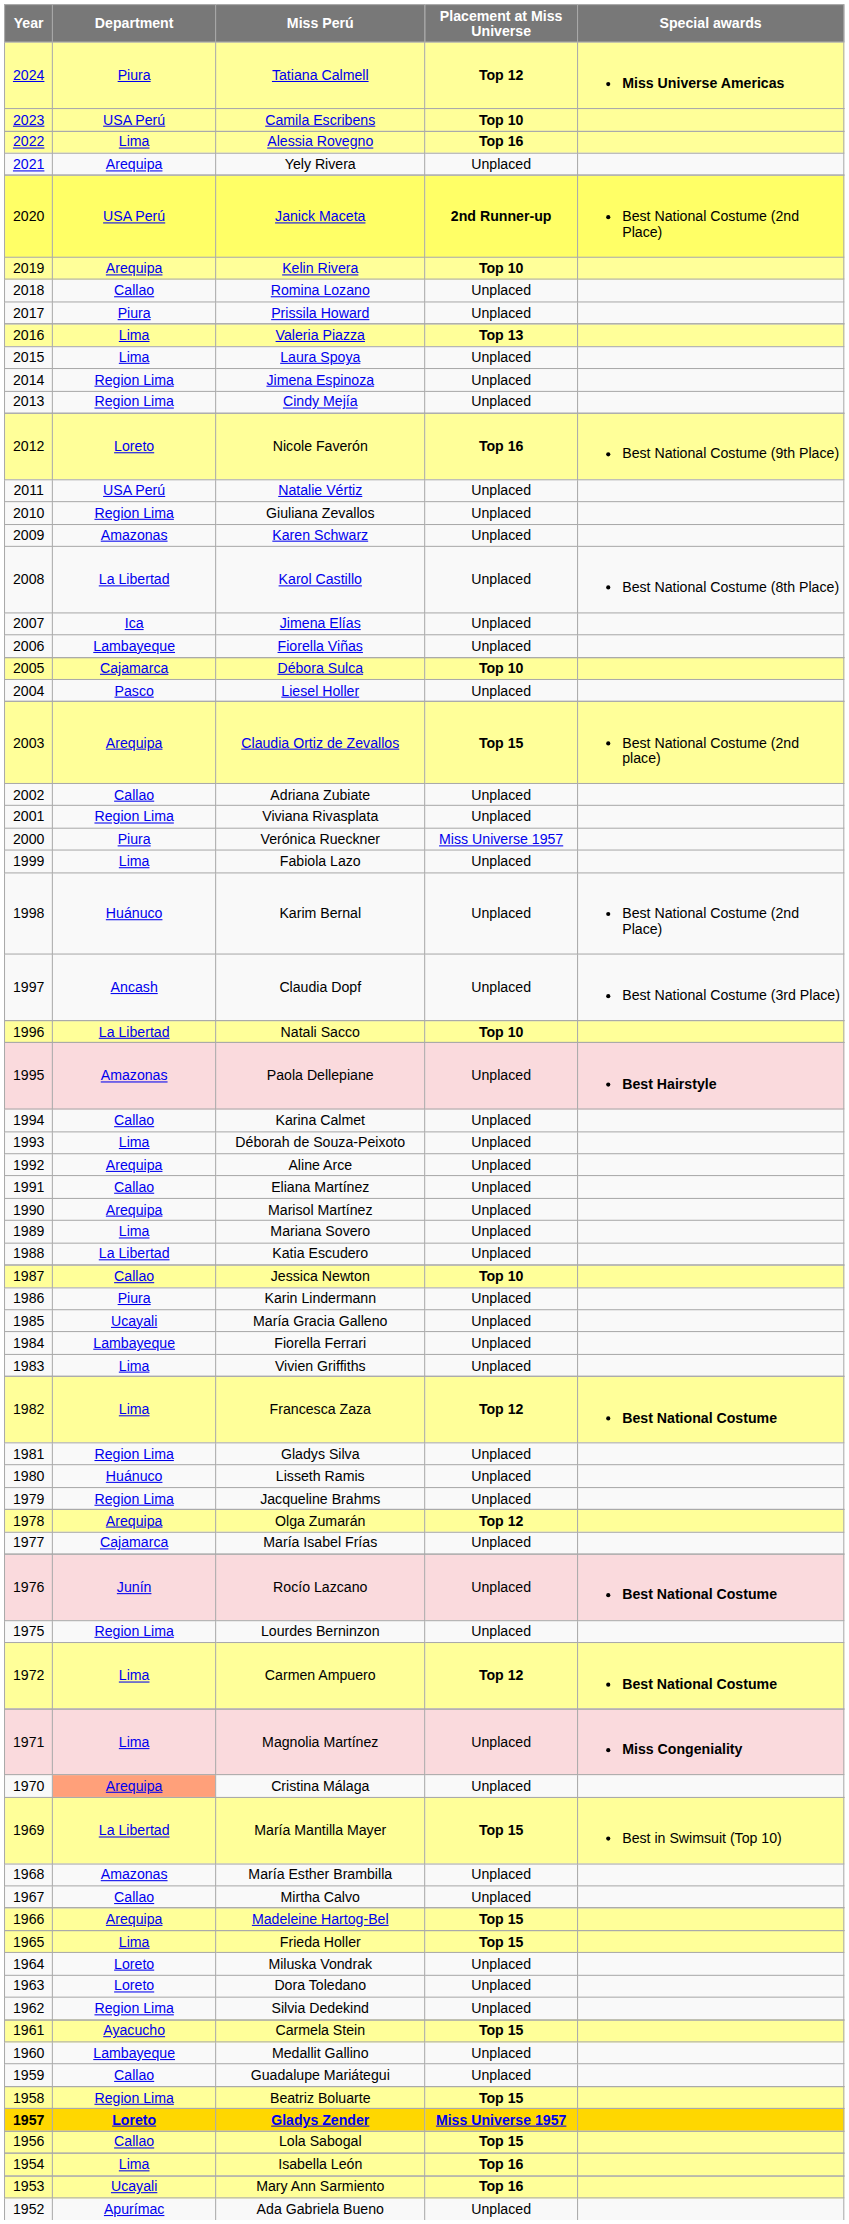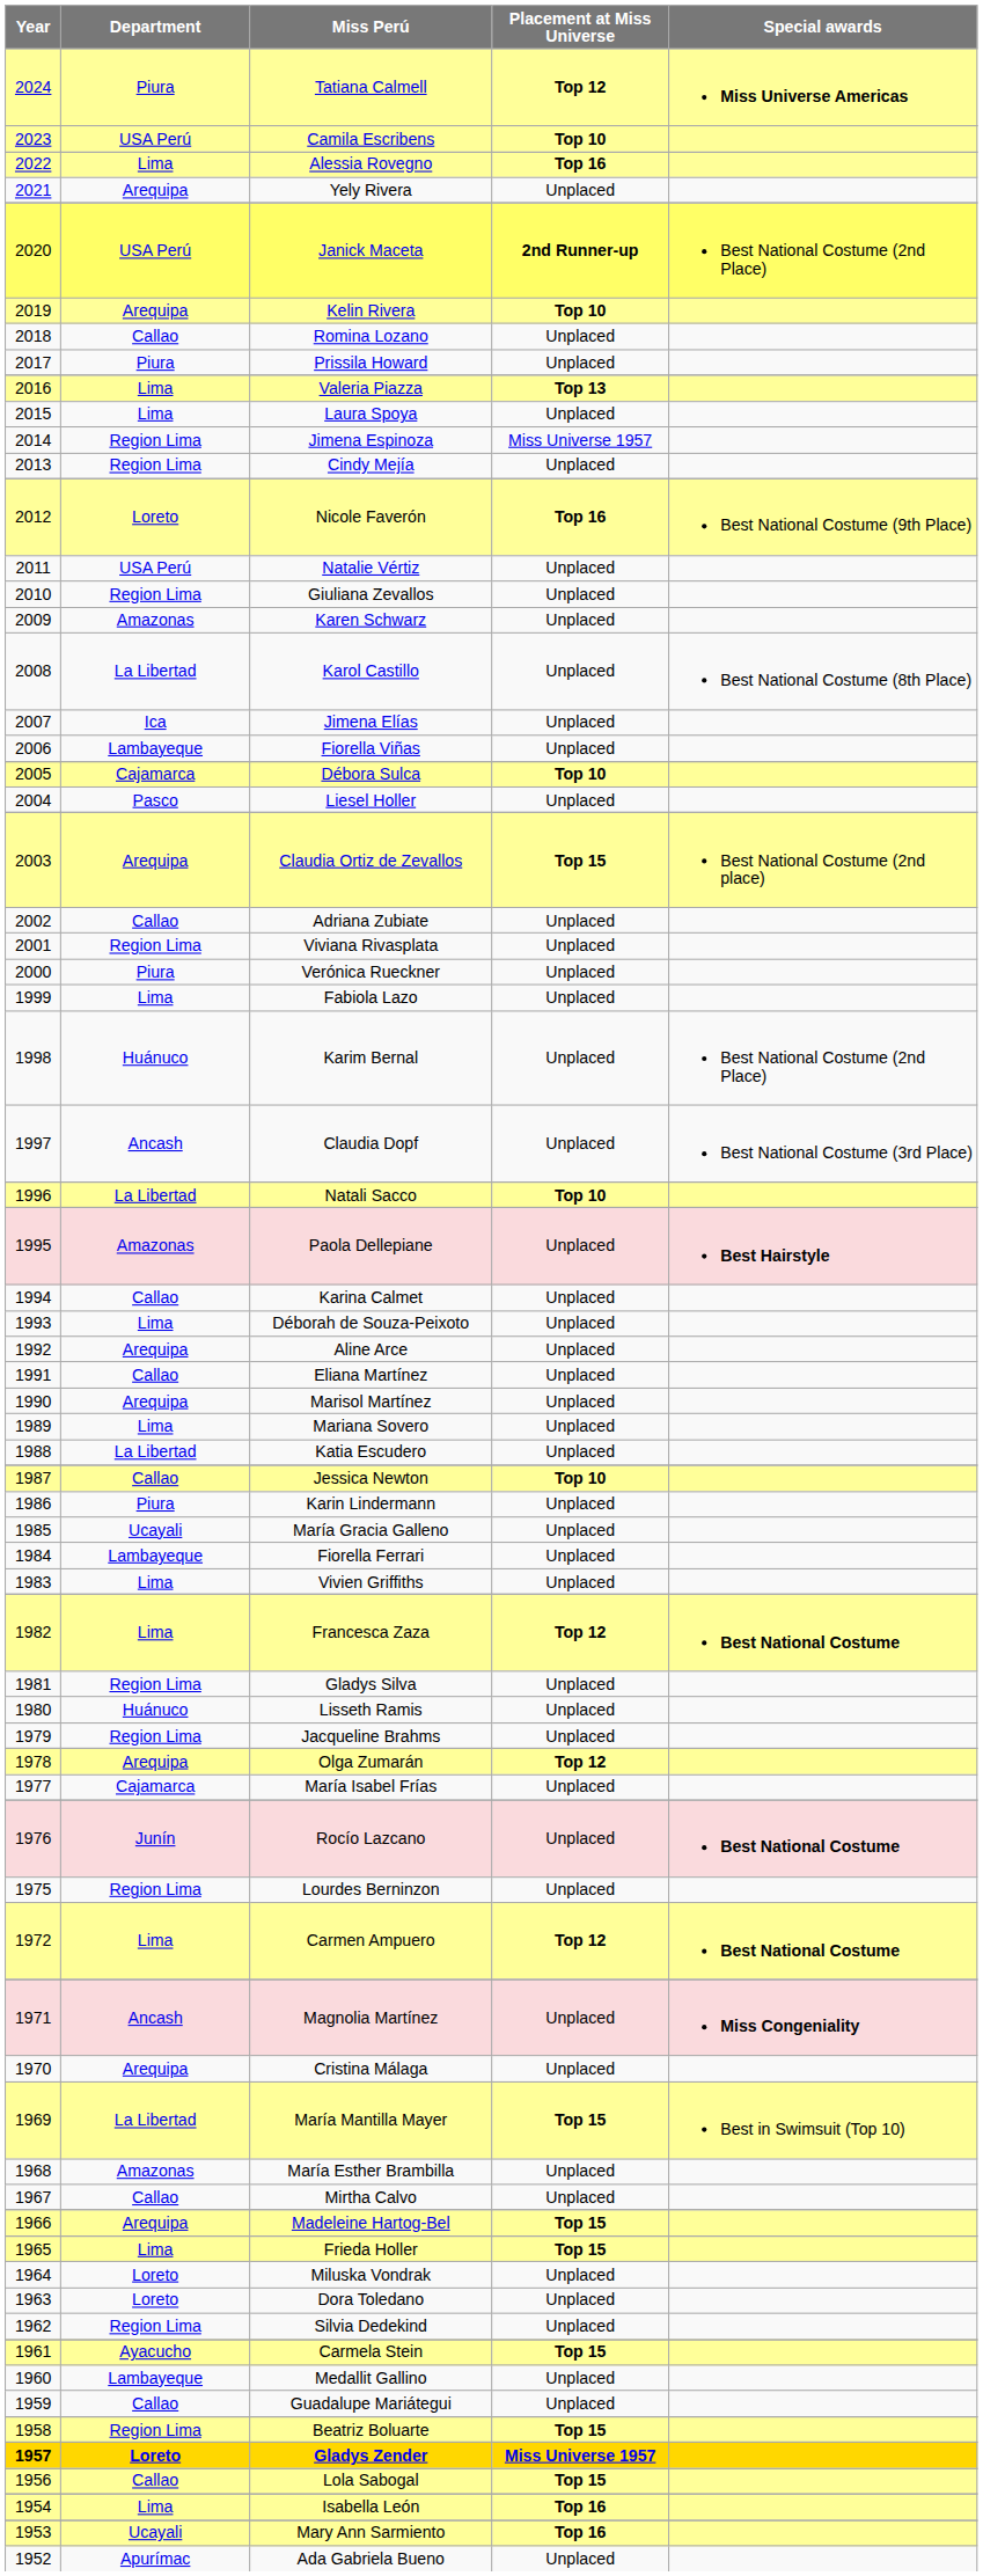Jimena Espinoza | Placement at Miss Universe: Unplaced -> Miss Universe 1957
Verónica Rueckner | Placement at Miss Universe: Miss Universe 1957 -> Unplaced
Magnolia Martínez | Department: Lima -> Ancash
Cristina Málaga | Department: lightsalmon background -> no background
